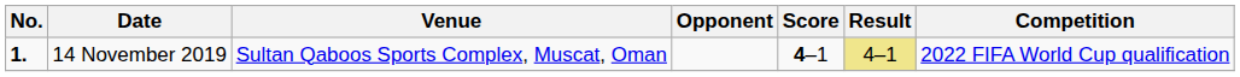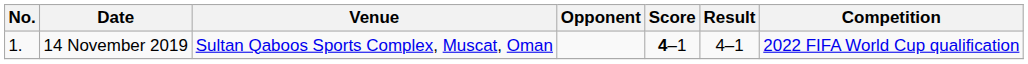14 November 2019 | No.: bold -> normal
14 November 2019 | Result: khaki background -> no background
